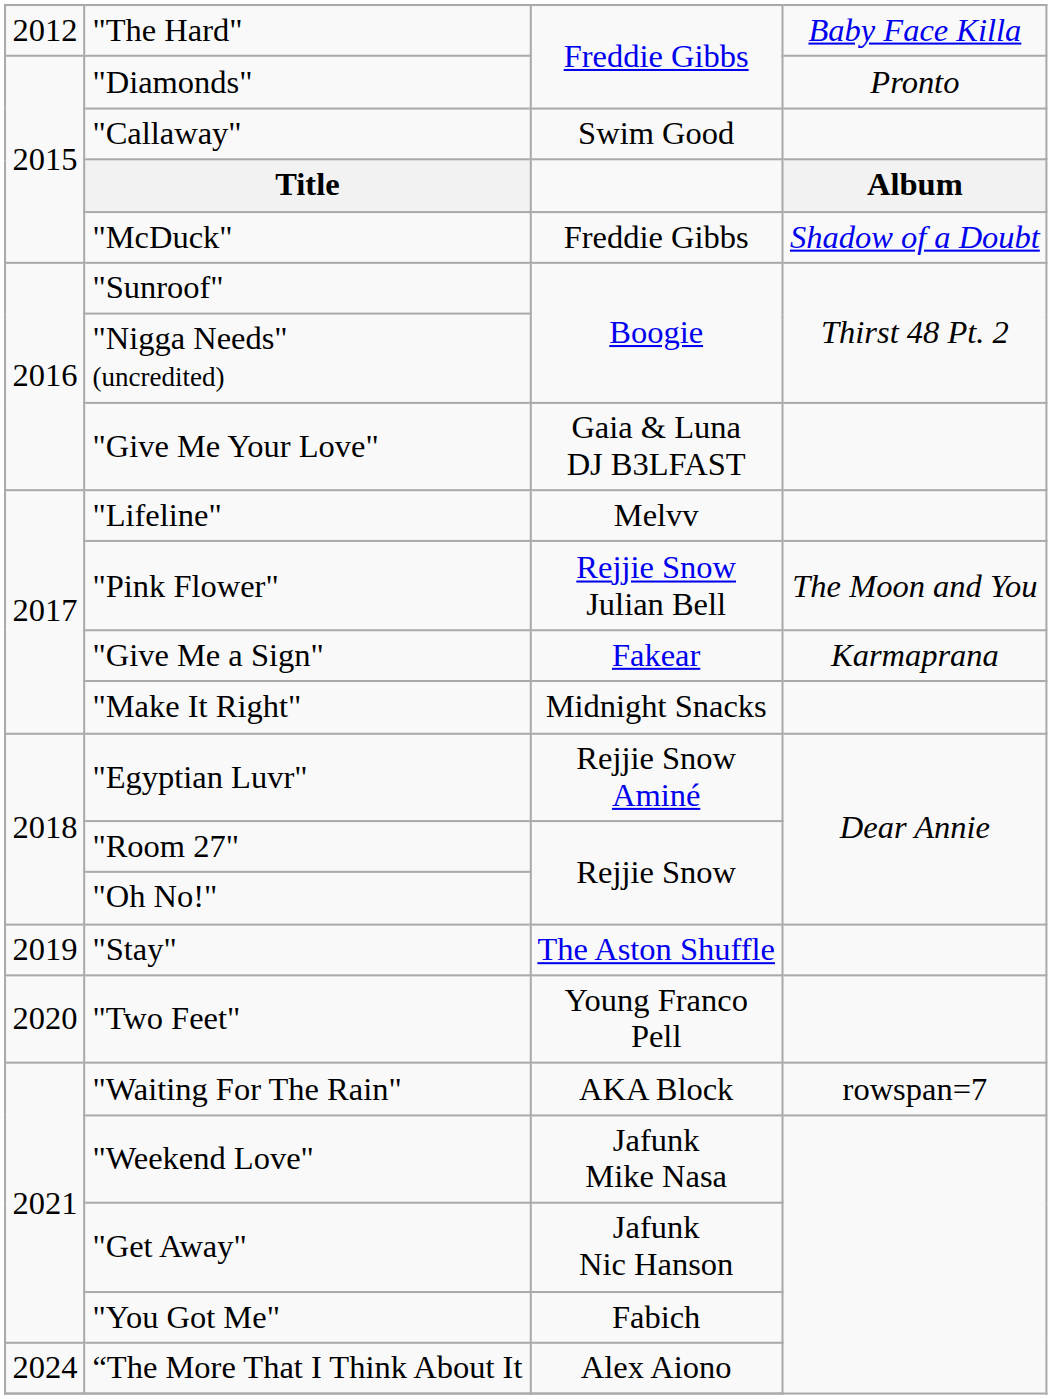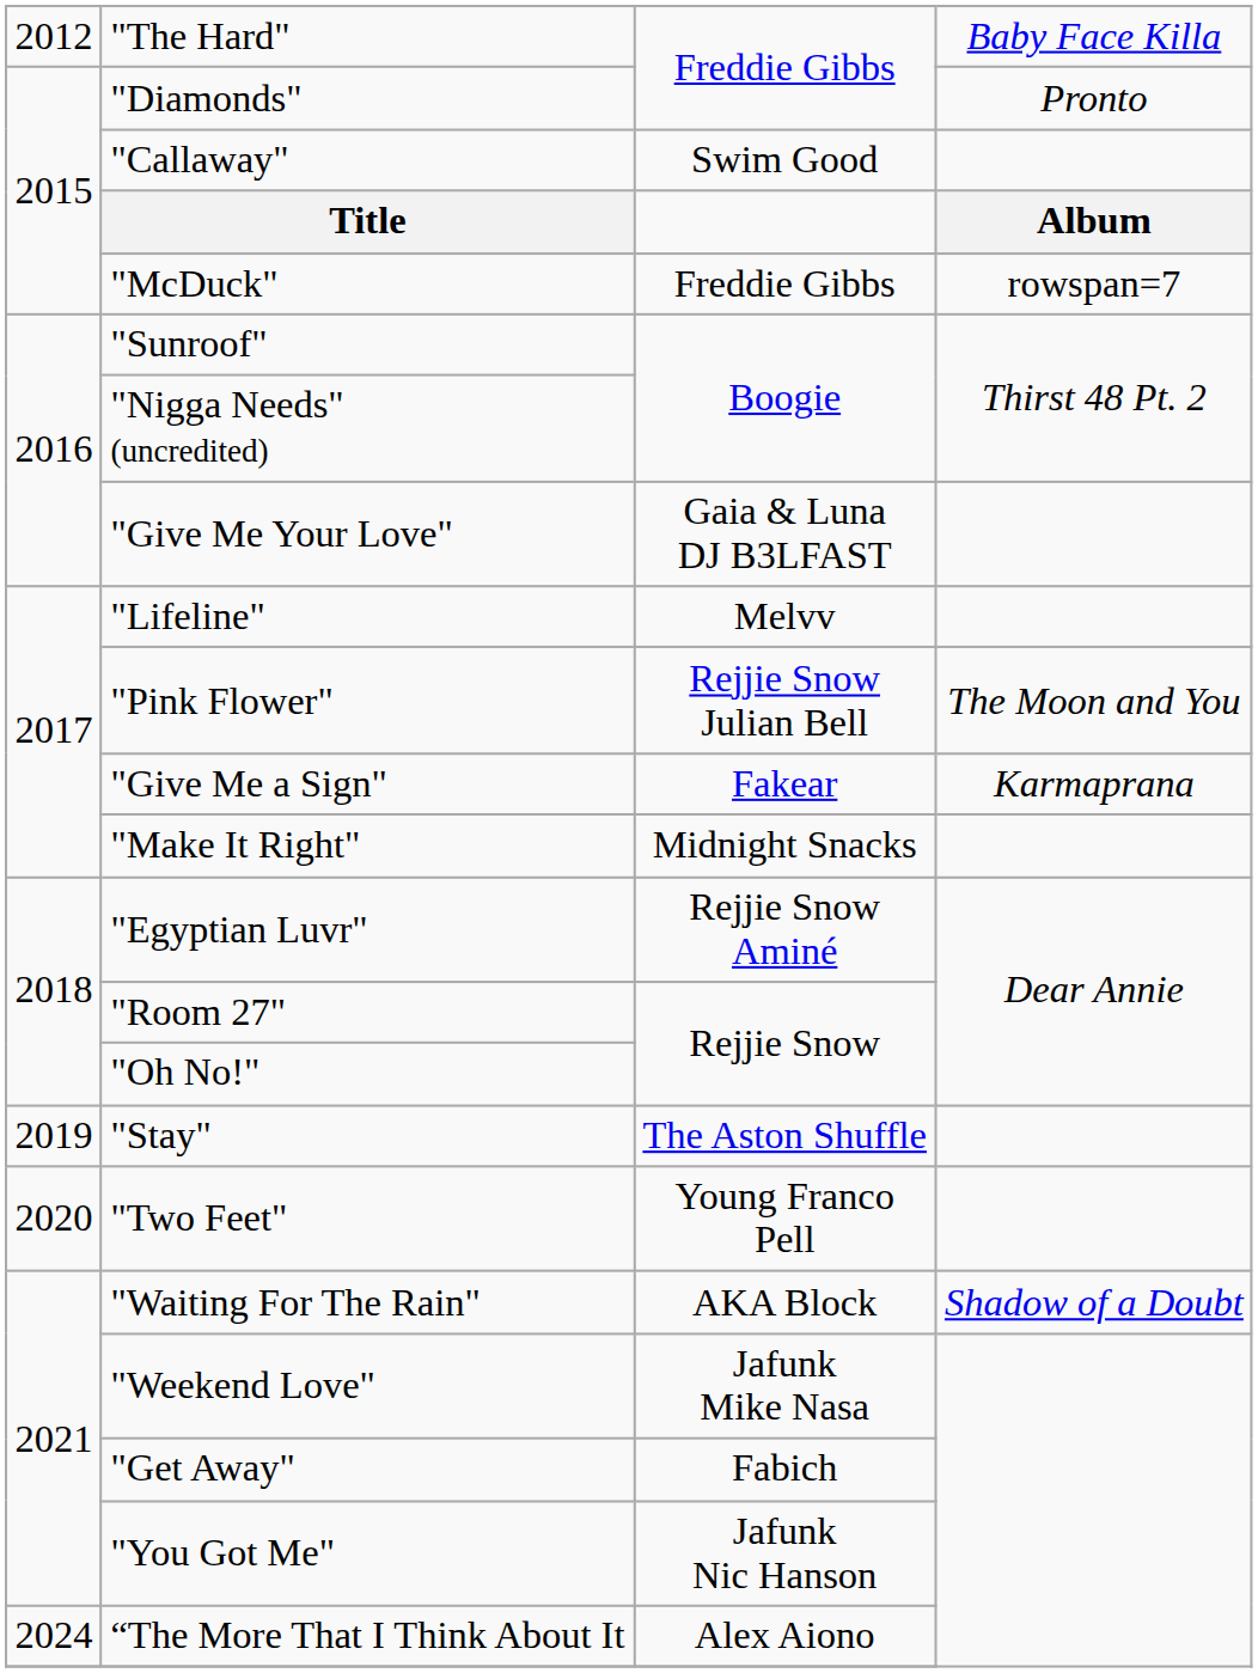"McDuck" | column 4: Shadow of a Doubt -> rowspan=7
"Waiting For The Rain" | column 4: rowspan=7 -> Shadow of a Doubt
"Get Away" | column 3: Jafunk Nic Hanson -> Fabich
"You Got Me" | column 3: Fabich -> Jafunk Nic Hanson
